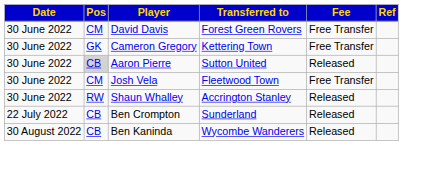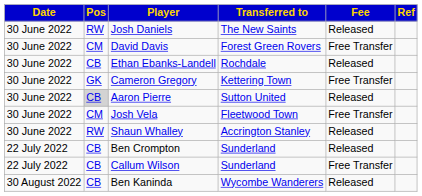+ row: 30 June 2022 | RW | Josh Daniels | The New Saints | Released
+ row: 30 June 2022 | CB | Ethan Ebanks-Landell | Rochdale | Released
+ row: 22 July 2022 | CB | Callum Wilson | Sunderland | Free Transfer
